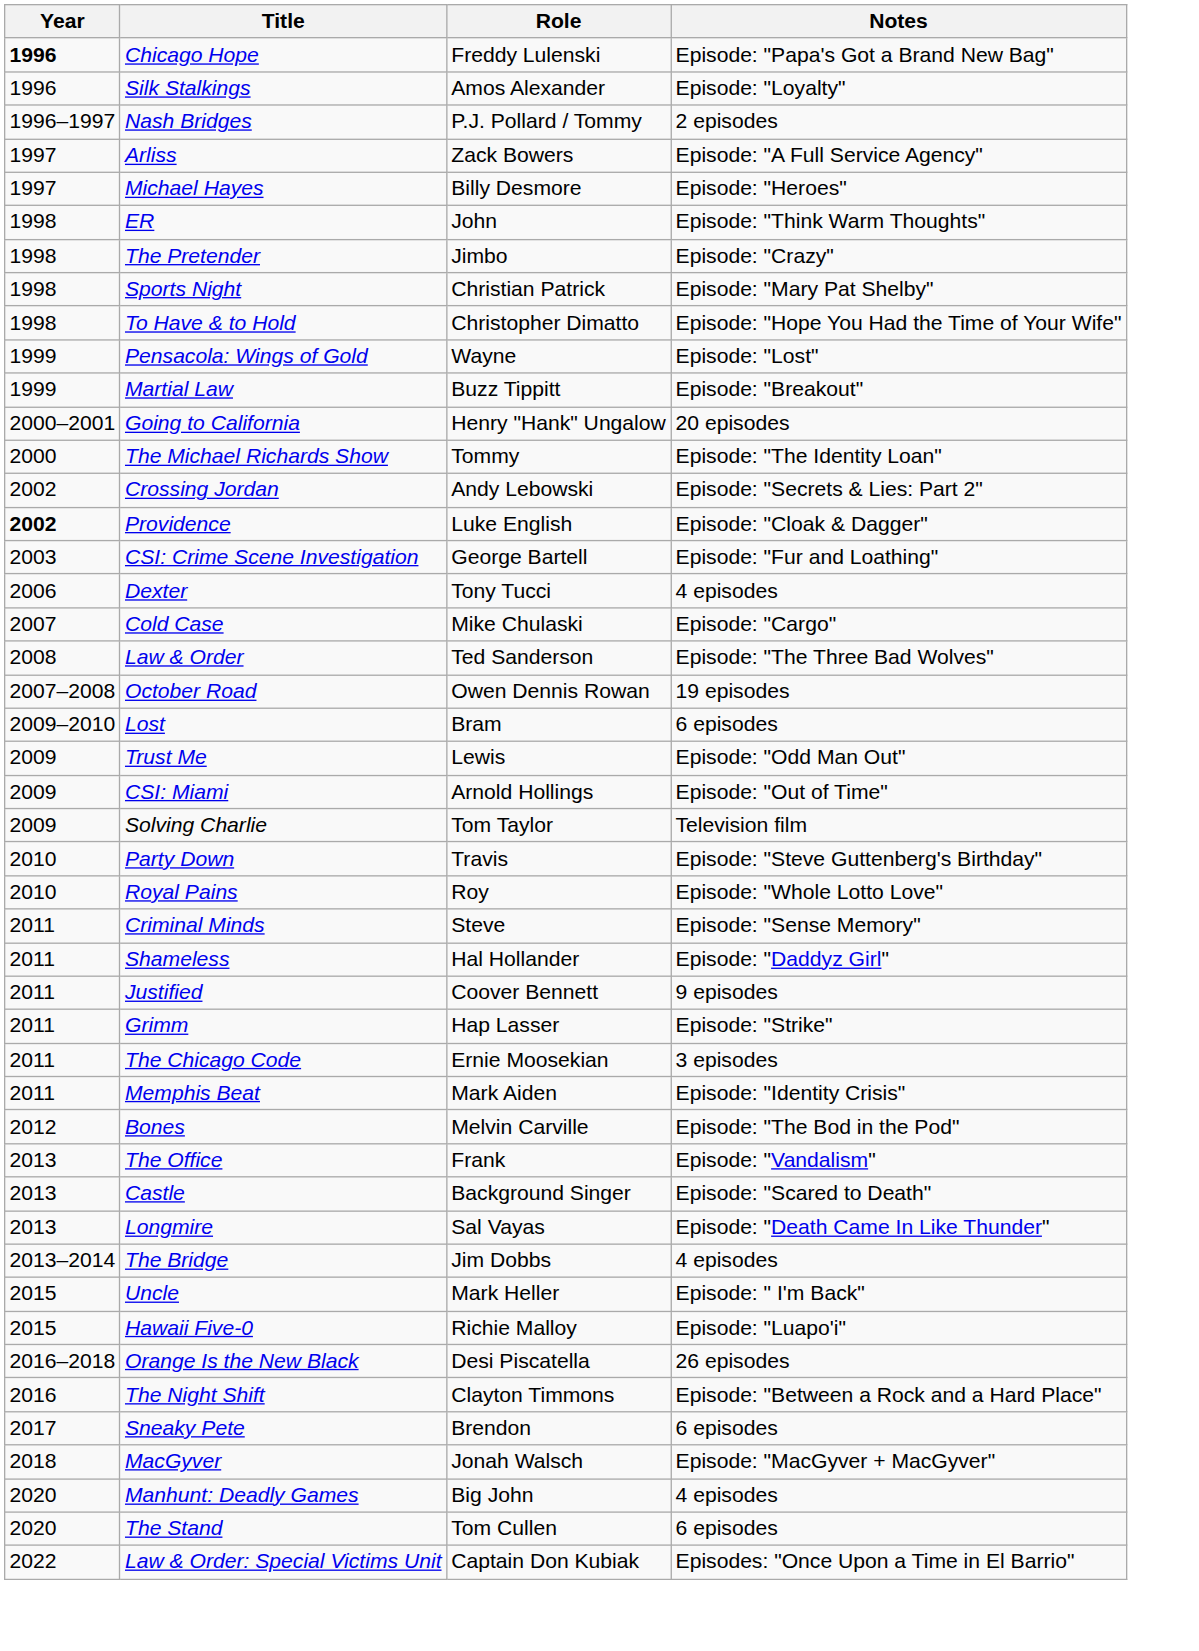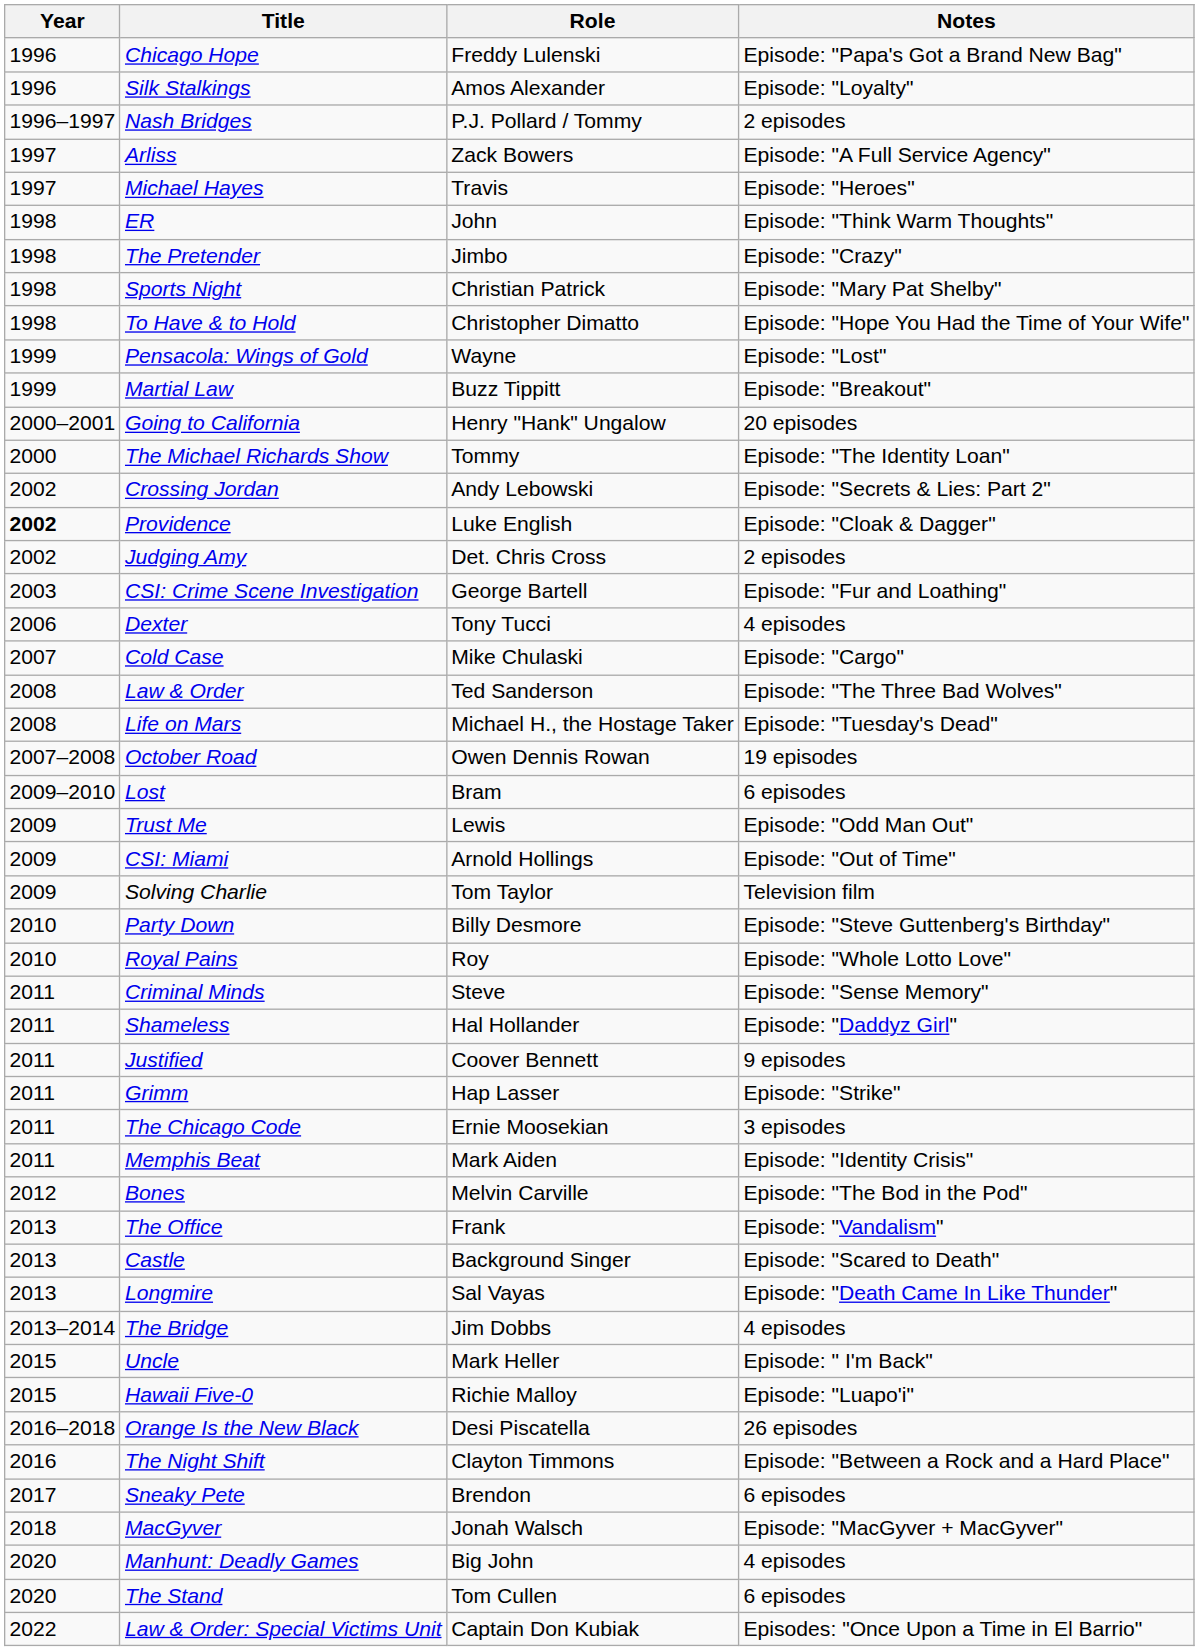Chicago Hope | Year: bold -> normal
Michael Hayes | Role: Billy Desmore -> Travis
+ row: 2002 | Judging Amy | Det. Chris Cross | 2 episodes
+ row: 2008 | Life on Mars | Michael H., the Hostage Taker | Episode: "Tuesday's Dead"
Party Down | Role: Travis -> Billy Desmore
